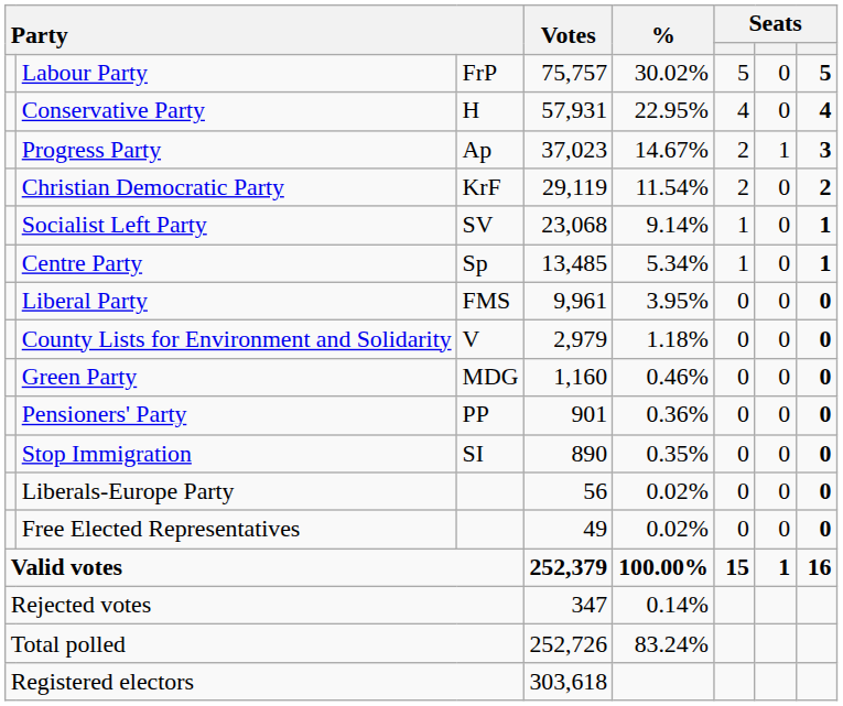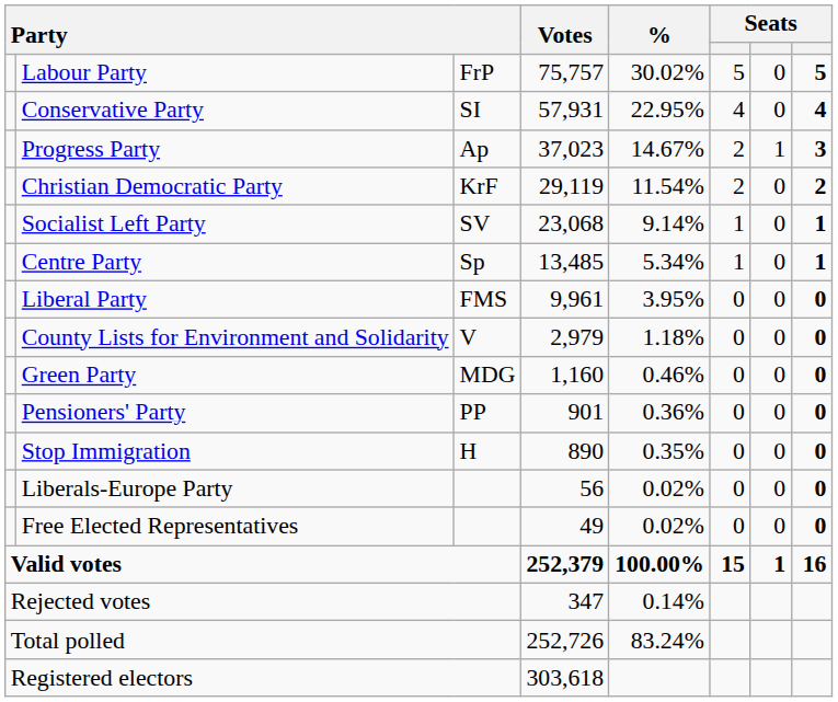Conservative Party | column 3: H -> SI
Stop Immigration | column 3: SI -> H
